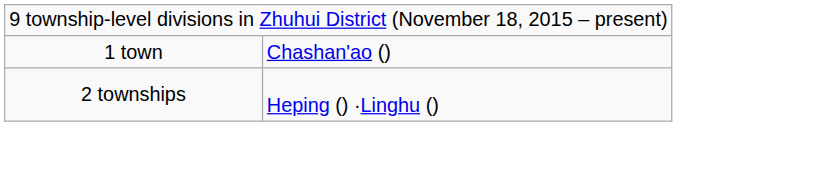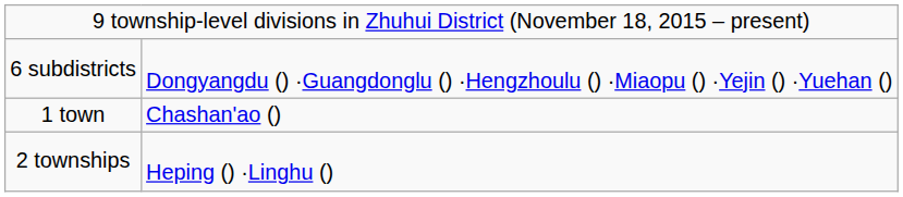+ row: 6 subdistricts | Dongyangdu () ·Guangdonglu () ·Hengzhoulu () ·Miaopu () ·Yejin () ·Yuehan ()
